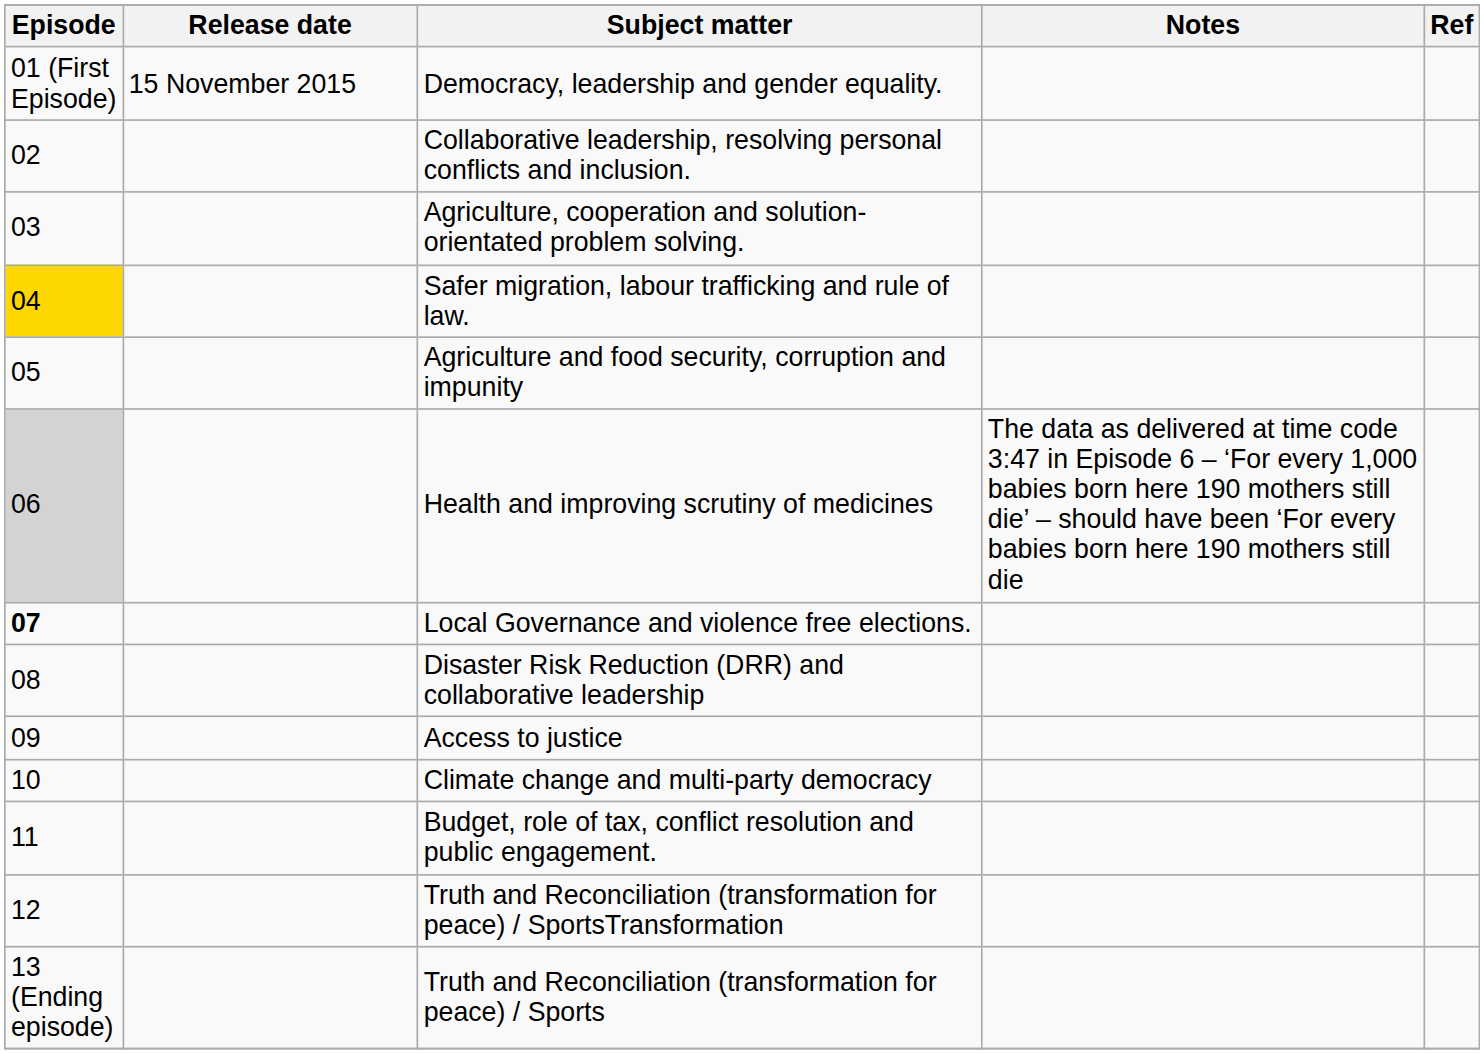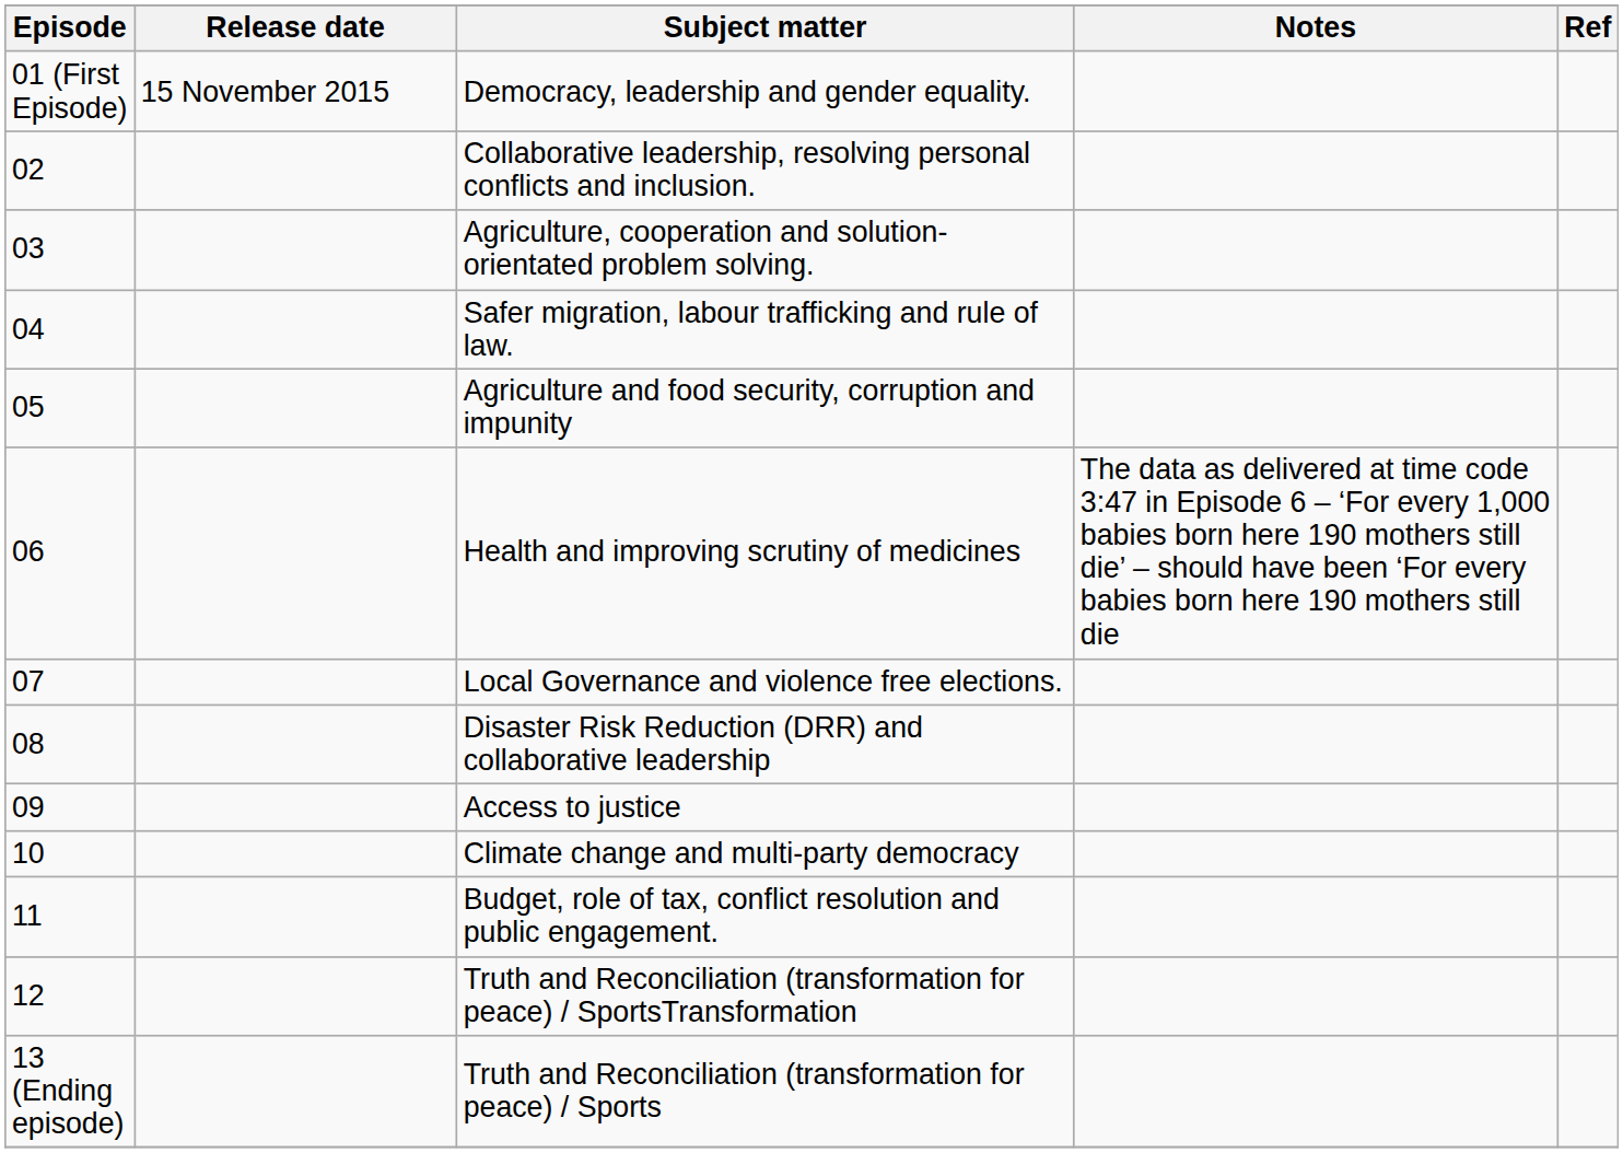Safer migration, labour trafficking and rule of law. | Episode: gold background -> no background
Health and improving scrutiny of medicines | Episode: lightgrey background -> no background
Local Governance and violence free elections. | Episode: bold -> normal
